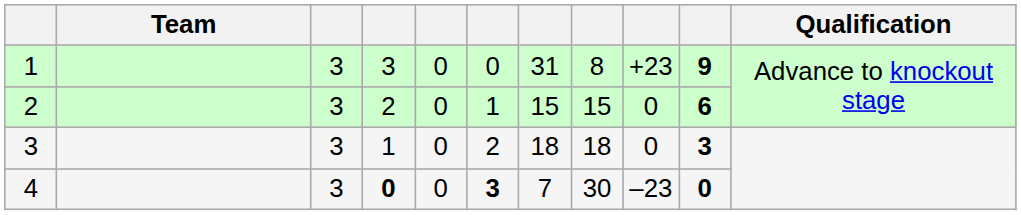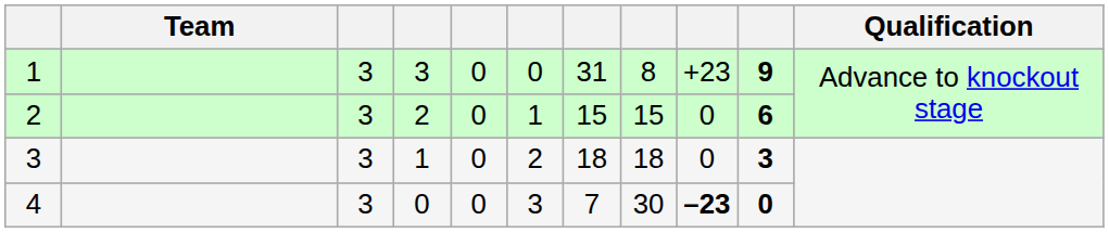4 | column 4: bold -> normal
4 | column 6: bold -> normal
4 | column 9: normal -> bold
